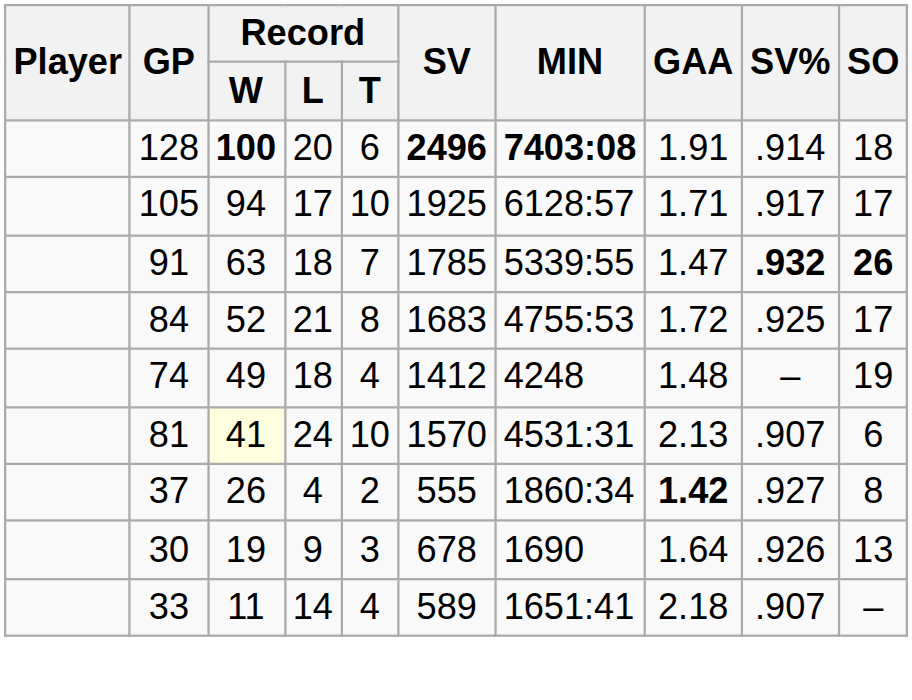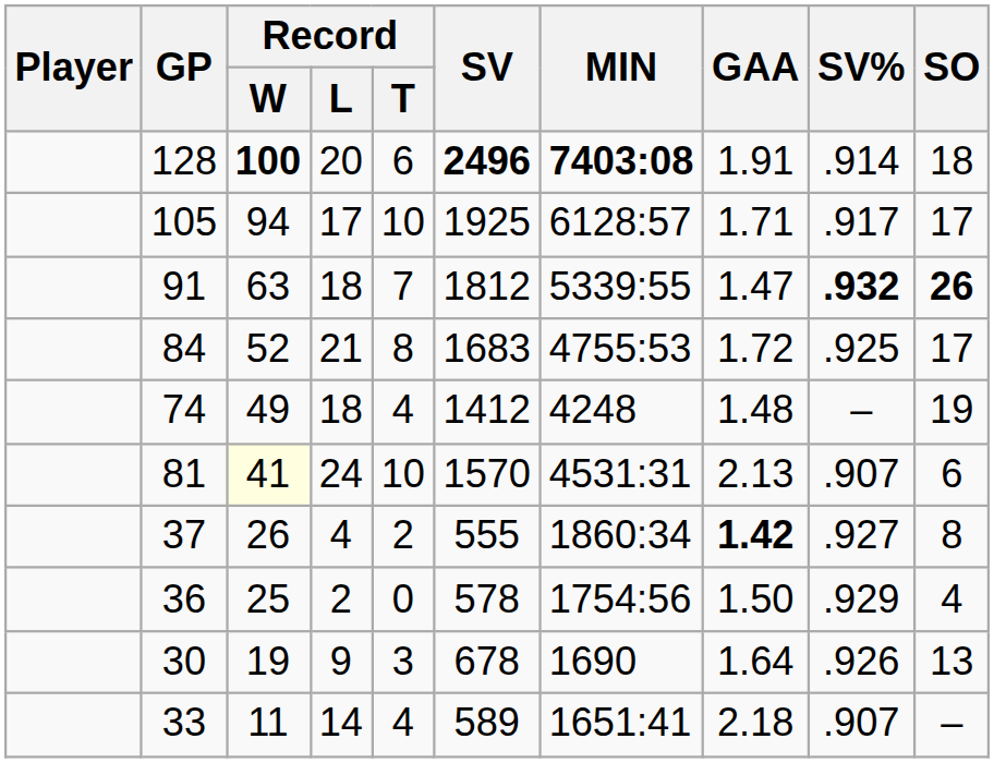91 | SV: 1785 -> 1812
+ row: 36 | 25 | 2 | 0 | 578 | 1754:56 | 1.50 | .929 | 4
